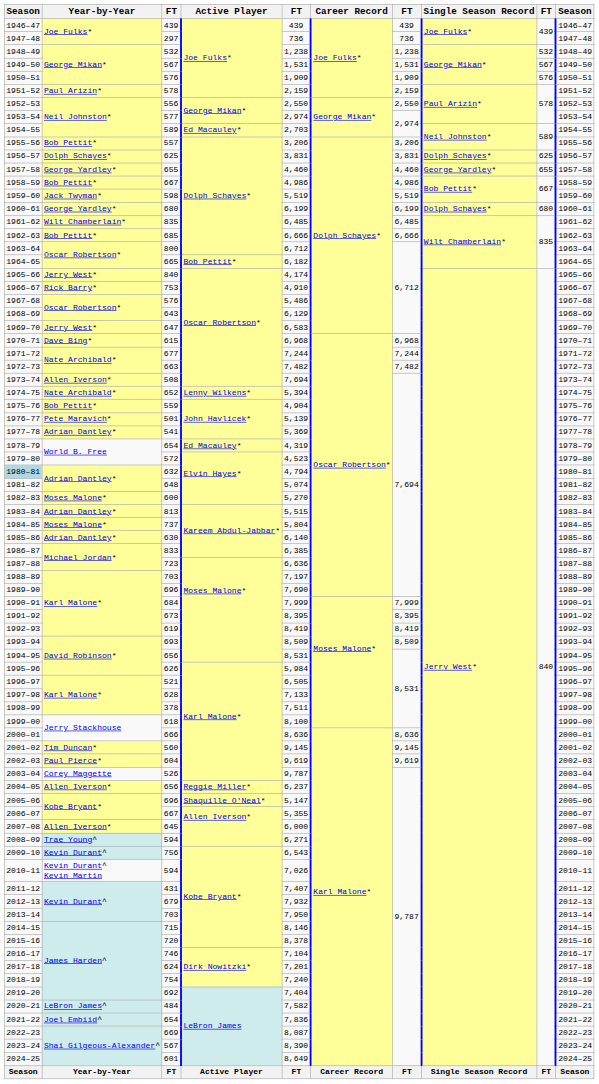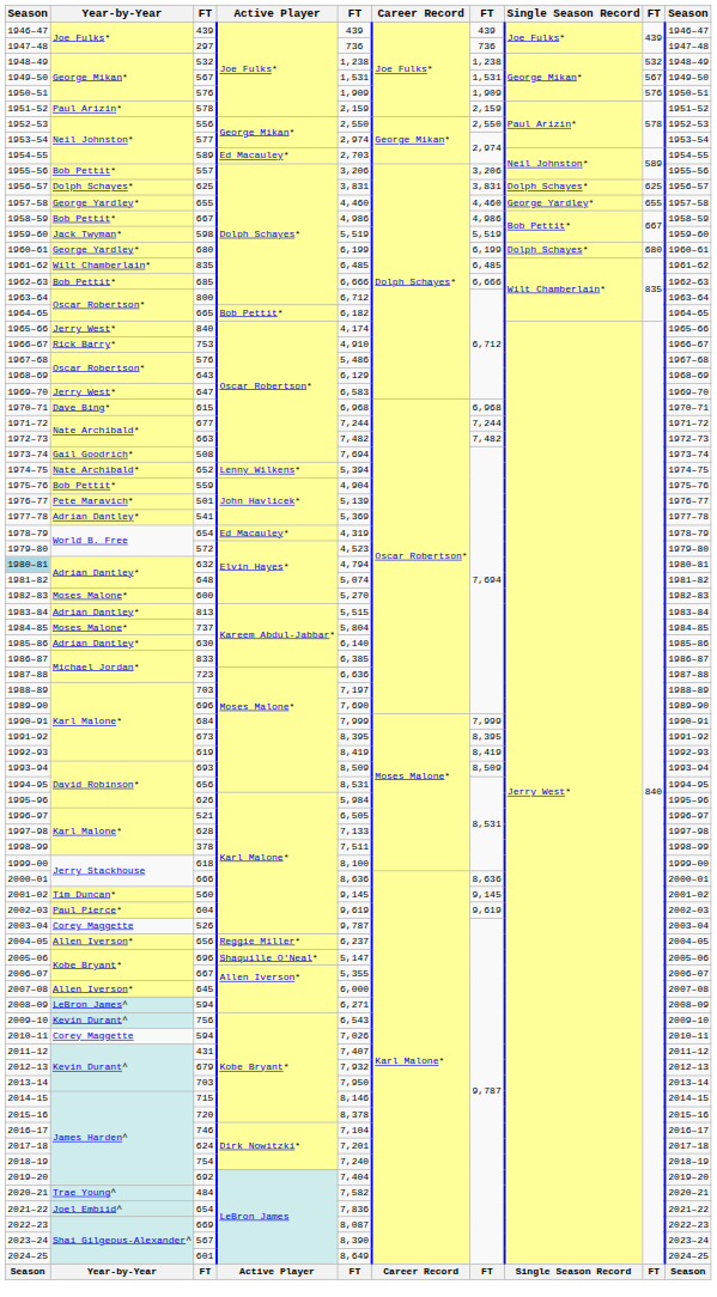row 29 | Year-by-Year: Allen Iverson* -> Gail Goodrich*
row 64 | Year-by-Year: Trae Young^ -> LeBron James^
row 66 | Year-by-Year: Kevin Durant^ Kevin Martin -> Corey Maggette
row 76 | Year-by-Year: LeBron James^ -> Trae Young^
